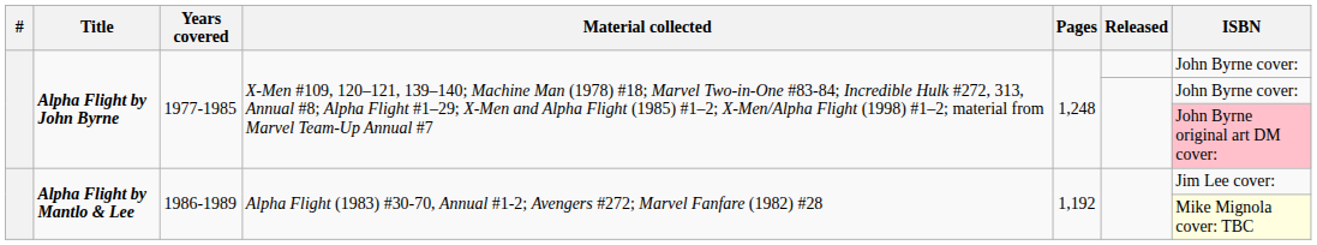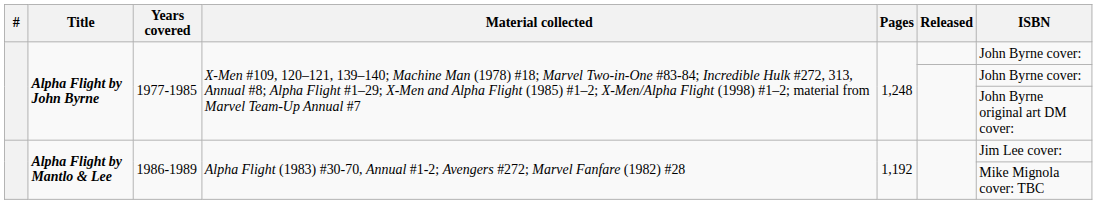row 4 | ISBN: pink background -> no background
row 6 | ISBN: lightyellow background -> no background
